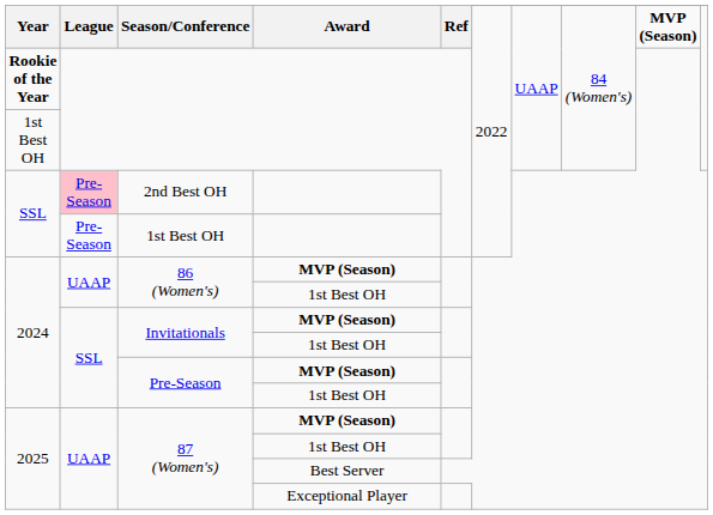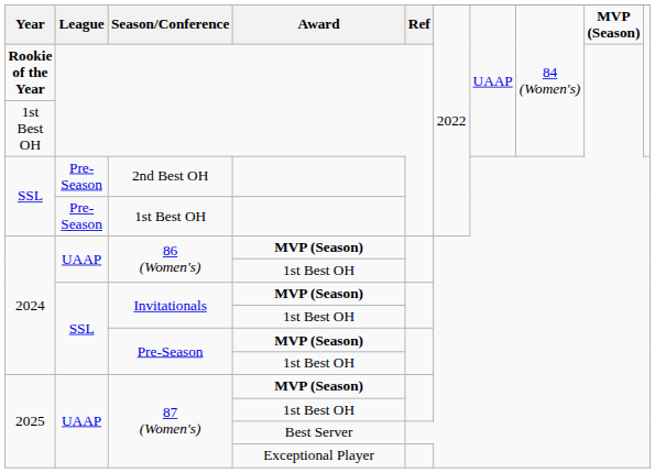2nd Best OH | League: pink background -> no background
